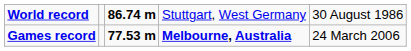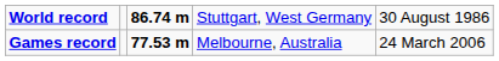Games record | column 4: bold -> normal
